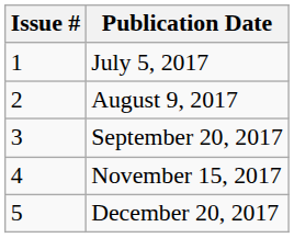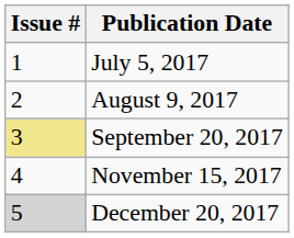September 20, 2017 | Issue #: no background -> khaki background
December 20, 2017 | Issue #: no background -> lightgrey background
